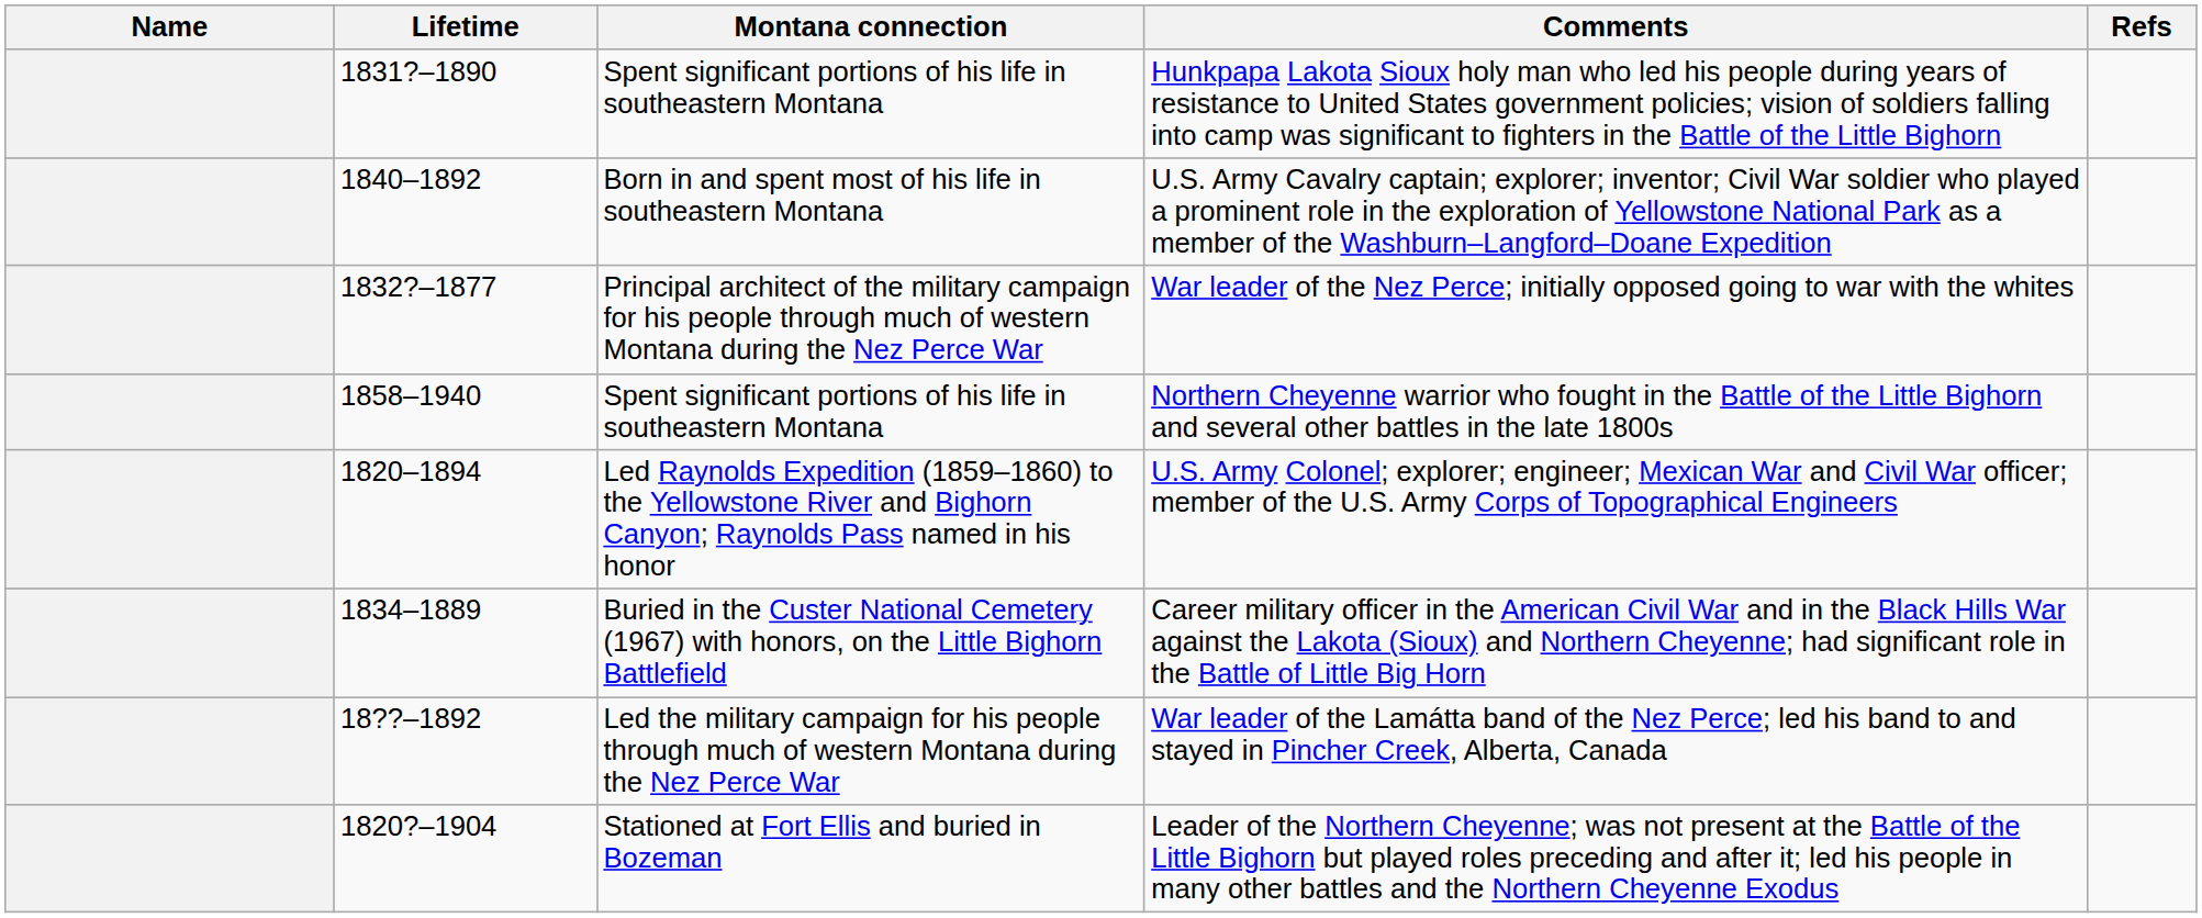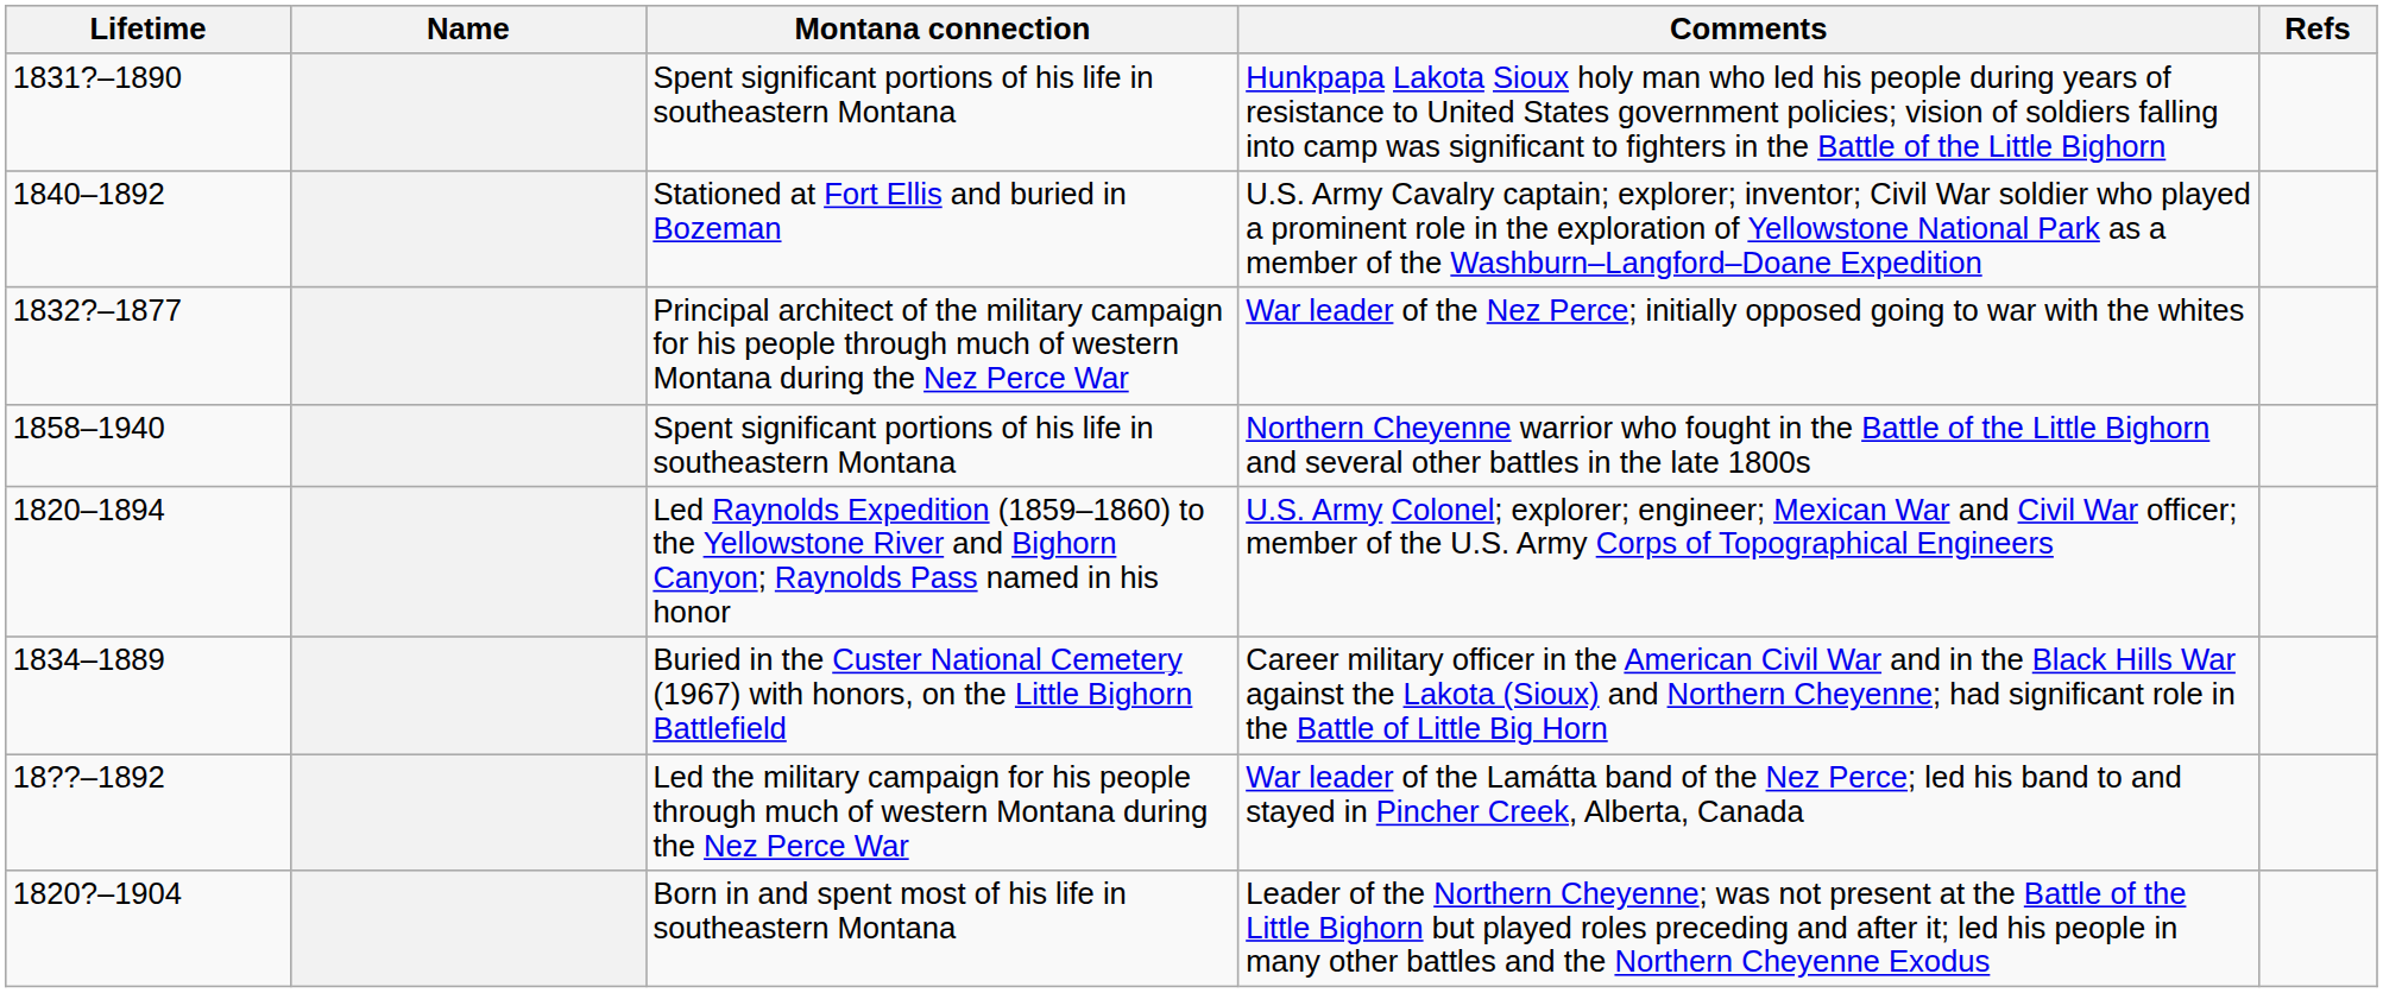columns swapped: Name <-> Lifetime
row 3 | Montana connection: Born in and spent most of his life in southeastern Montana -> Stationed at Fort Ellis and buried in Bozeman
row 9 | Montana connection: Stationed at Fort Ellis and buried in Bozeman -> Born in and spent most of his life in southeastern Montana
